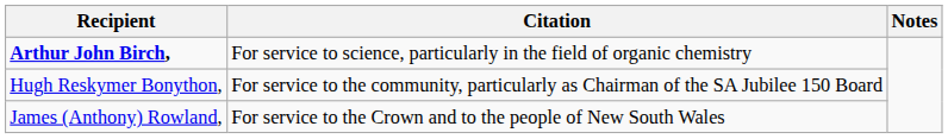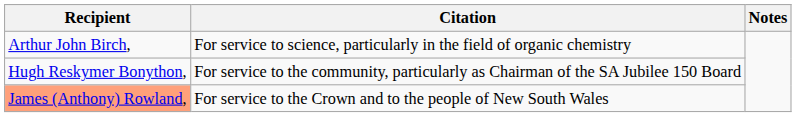Arthur John Birch, | Recipient: bold -> normal
James (Anthony) Rowland, | Recipient: no background -> lightsalmon background
